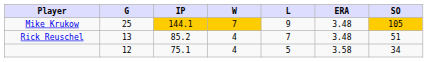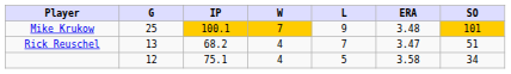Mike Krukow | IP: 144.1 -> 100.1
Mike Krukow | SO: 105 -> 101
Rick Reuschel | IP: 85.2 -> 68.2
Rick Reuschel | ERA: 3.48 -> 3.47
